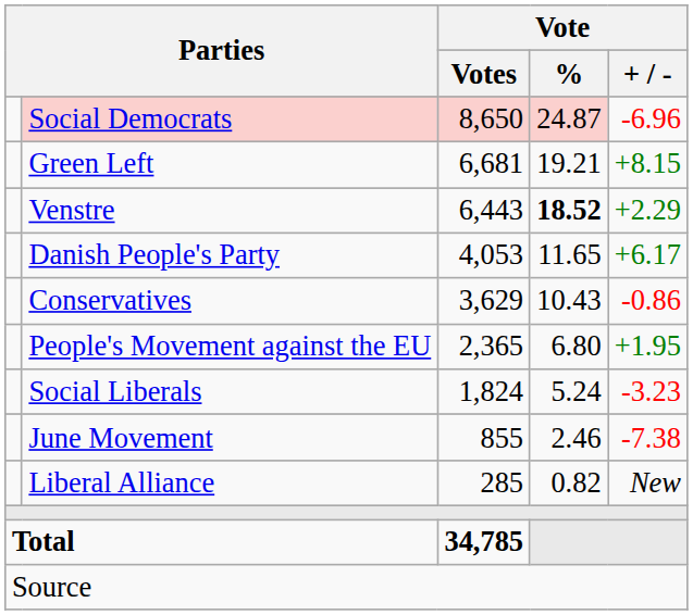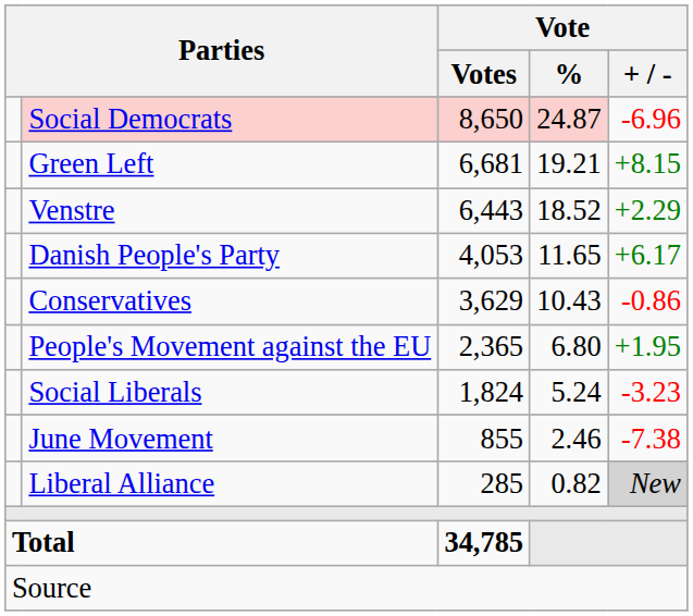Venstre | Vote / %: bold -> normal
Liberal Alliance | Vote / + / -: no background -> lightgrey background
